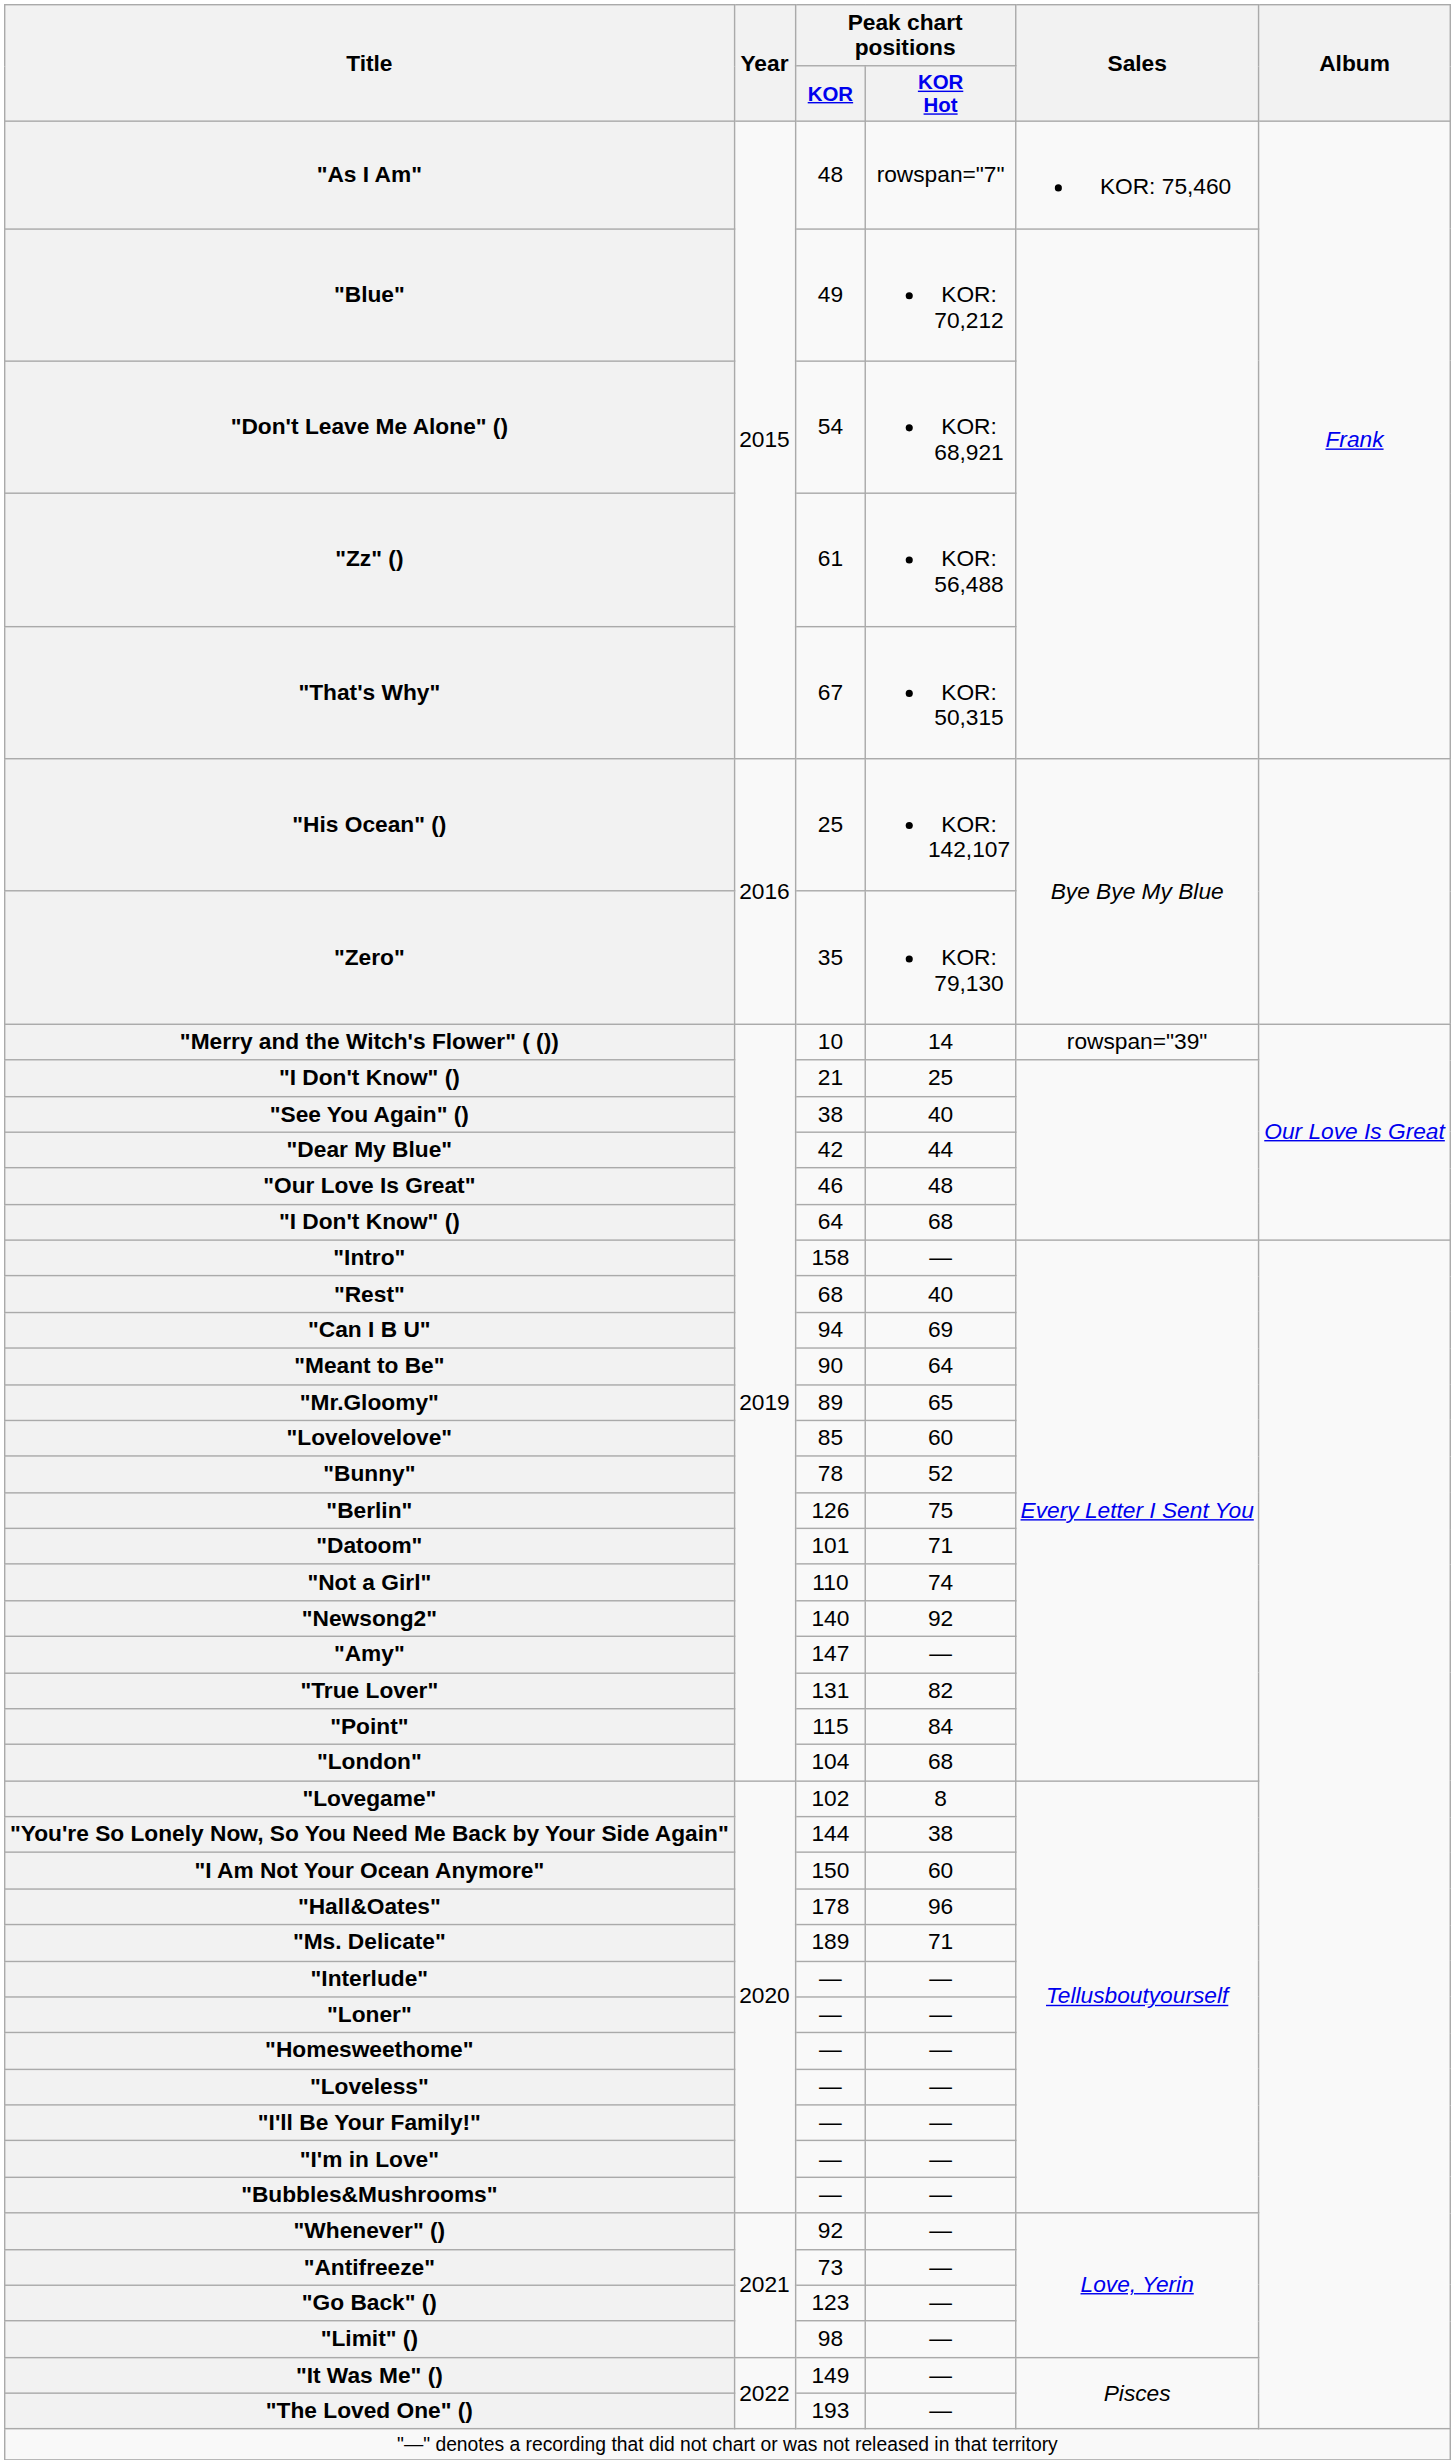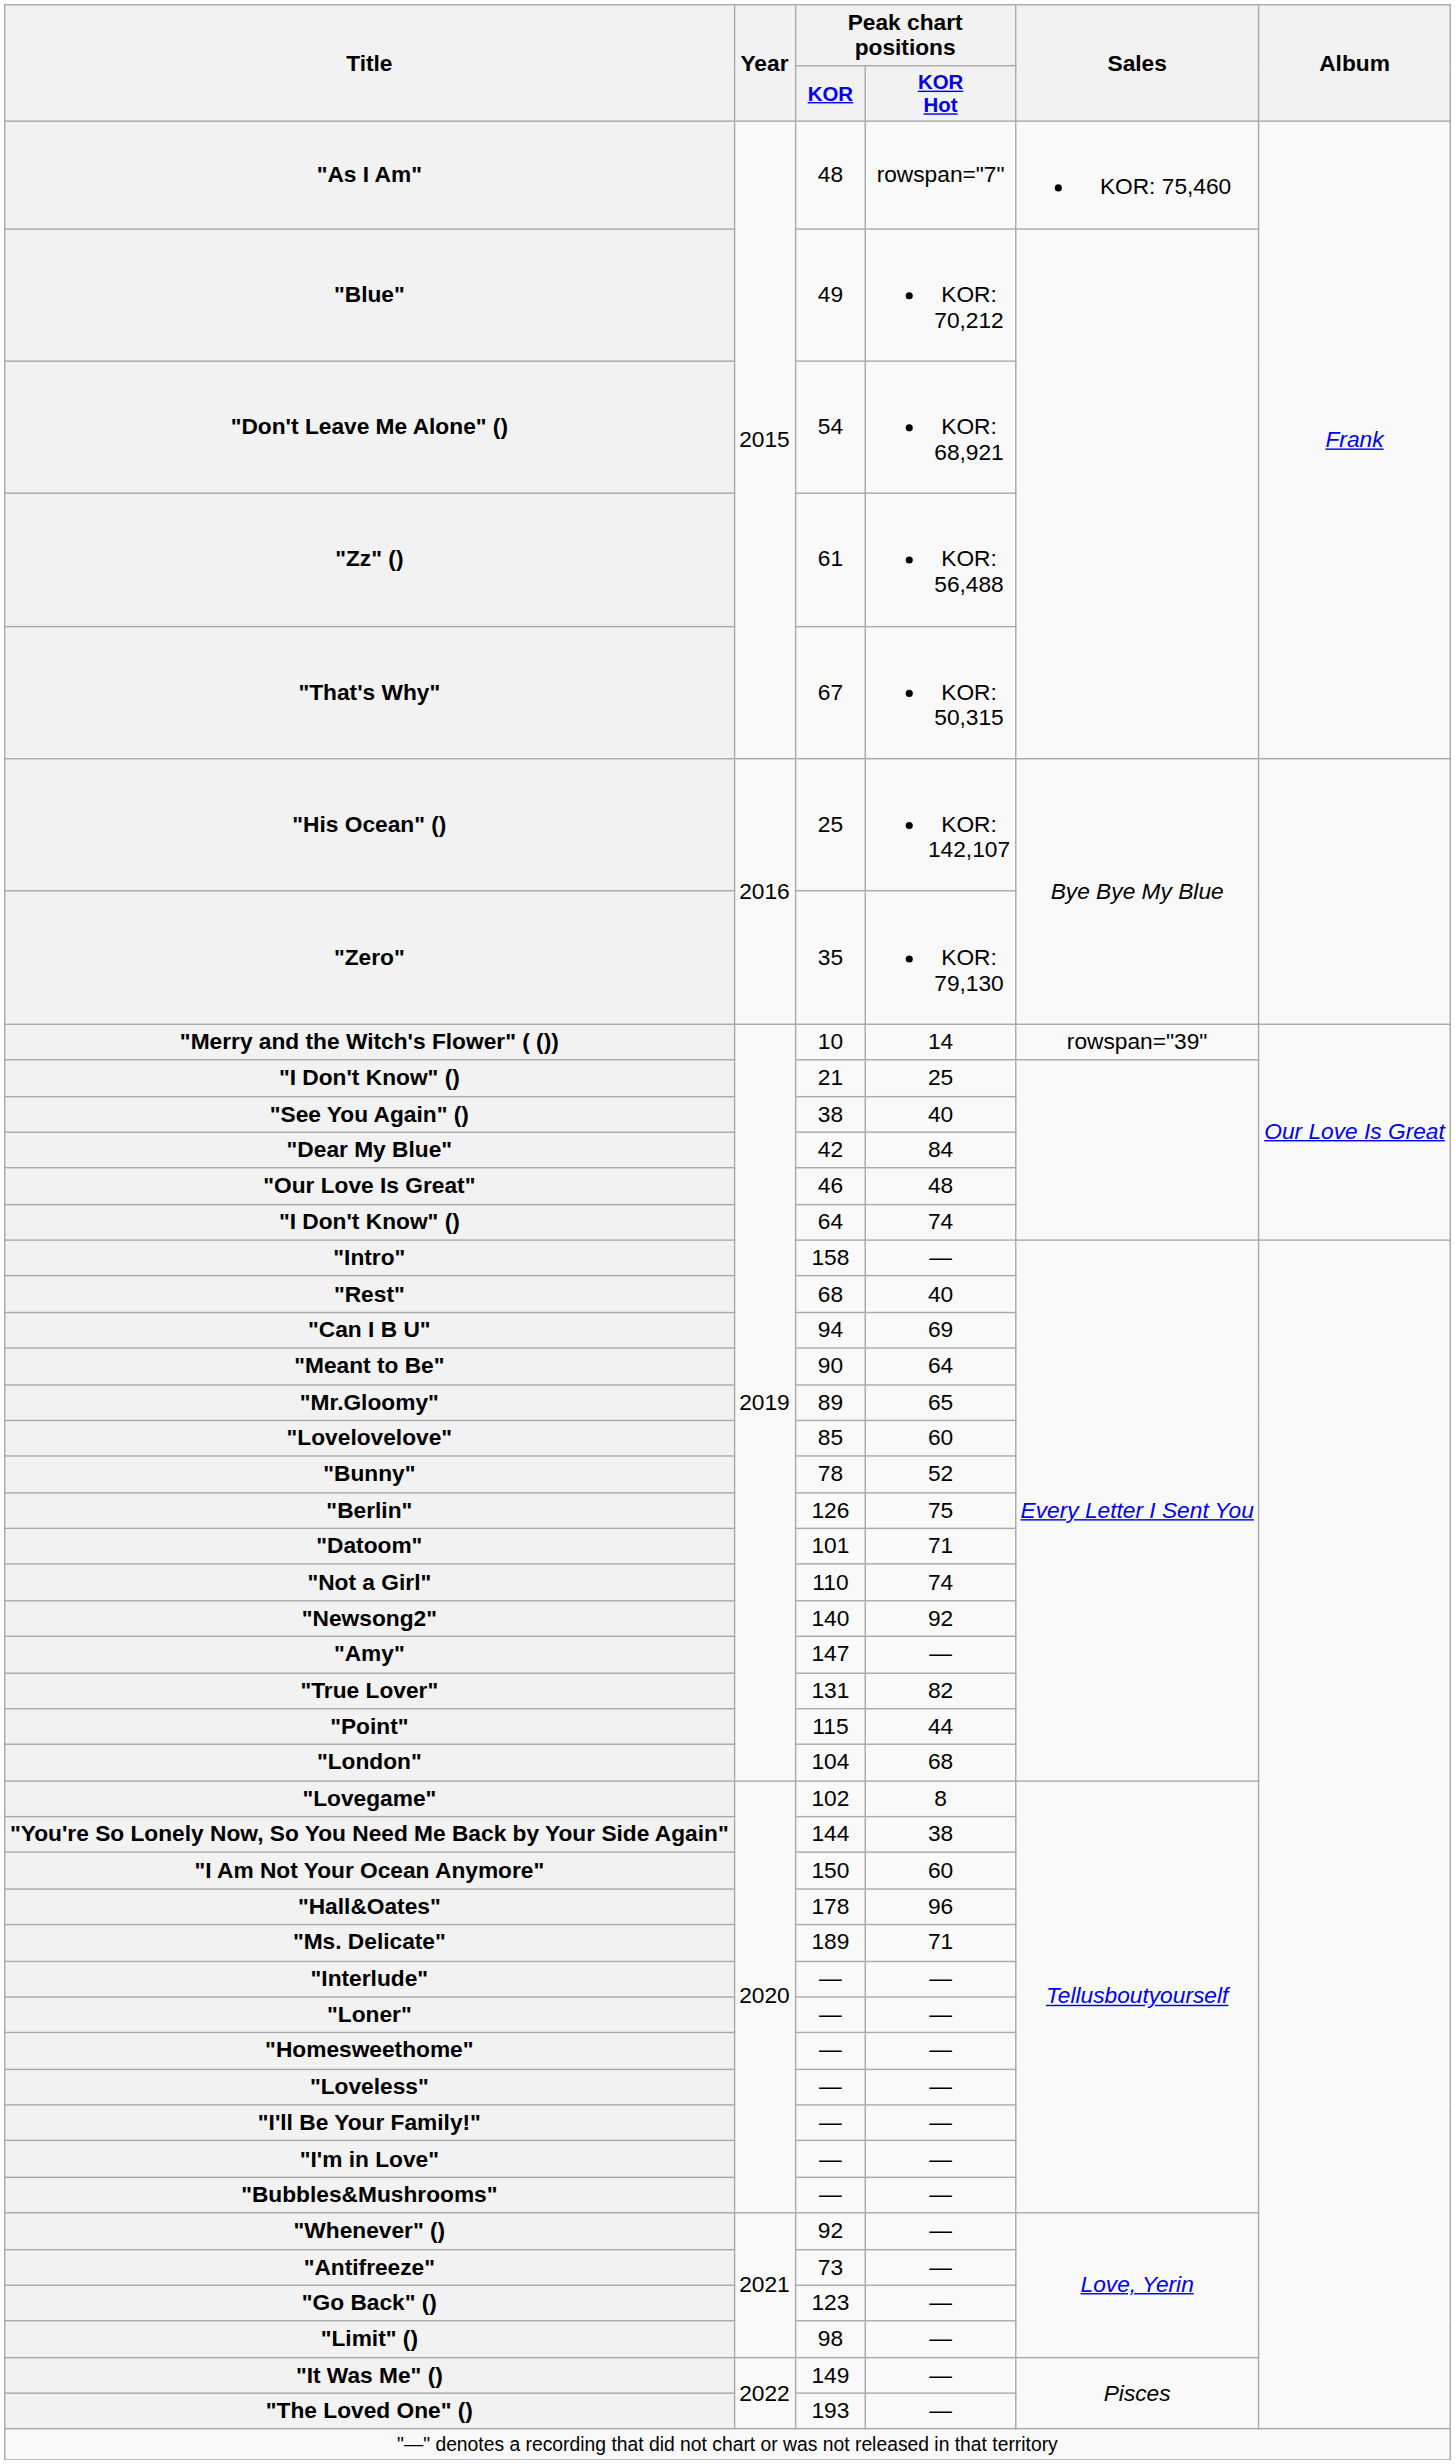"Dear My Blue" | Peak chart positions / KOR Hot: 44 -> 84
"I Don't Know" () / 64 | Peak chart positions / KOR Hot: 68 -> 74
"Point" | Peak chart positions / KOR Hot: 84 -> 44
